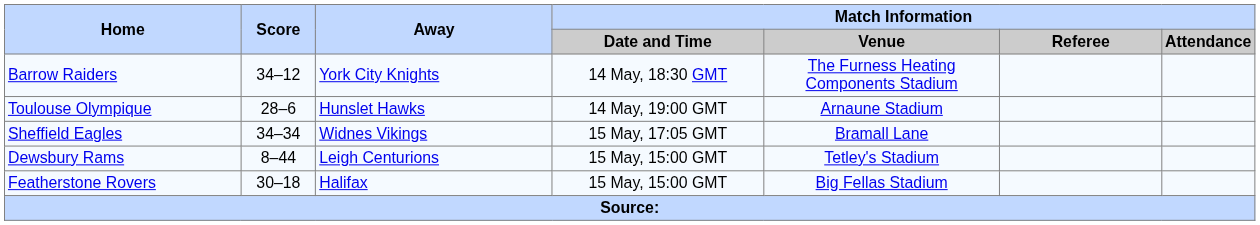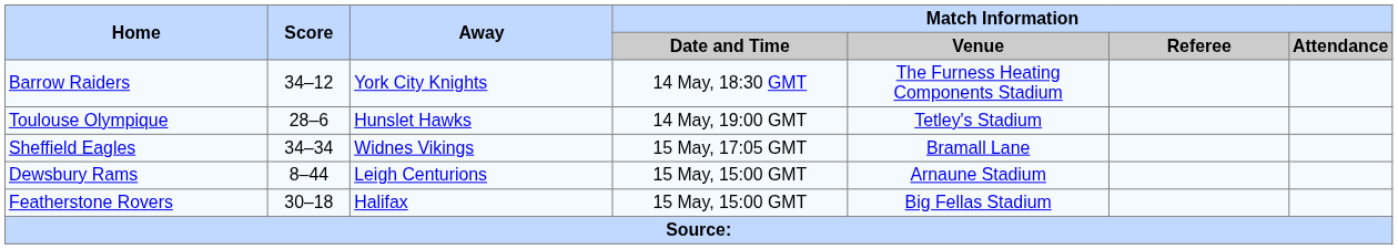Toulouse Olympique | Match Information / Venue: Arnaune Stadium -> Tetley's Stadium
Dewsbury Rams | Match Information / Venue: Tetley's Stadium -> Arnaune Stadium
